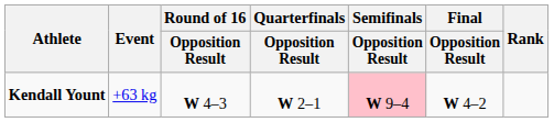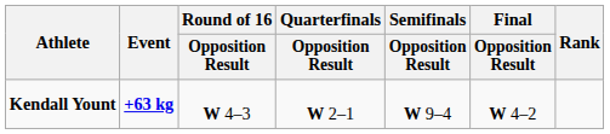Kendall Yount | Event: normal -> bold
Kendall Yount | Semifinals / Opposition Result: pink background -> no background
